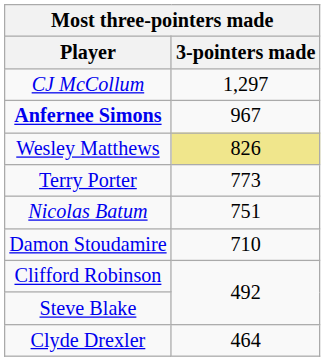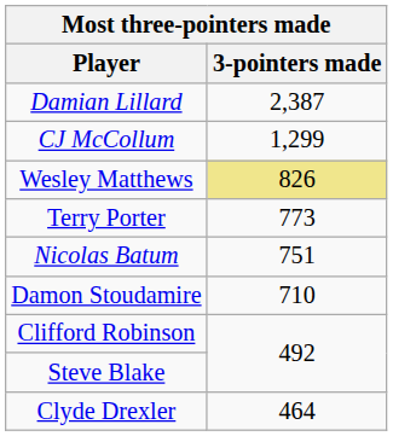+ row: Damian Lillard | 2,387
CJ McCollum | 3-pointers made: 1,297 -> 1,299
- row: Anfernee Simons | 967
